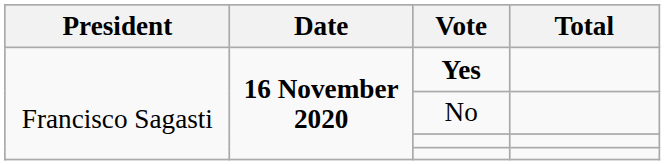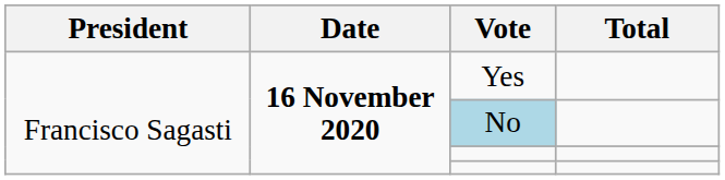Yes | Vote: bold -> normal
No | Vote: no background -> lightblue background
